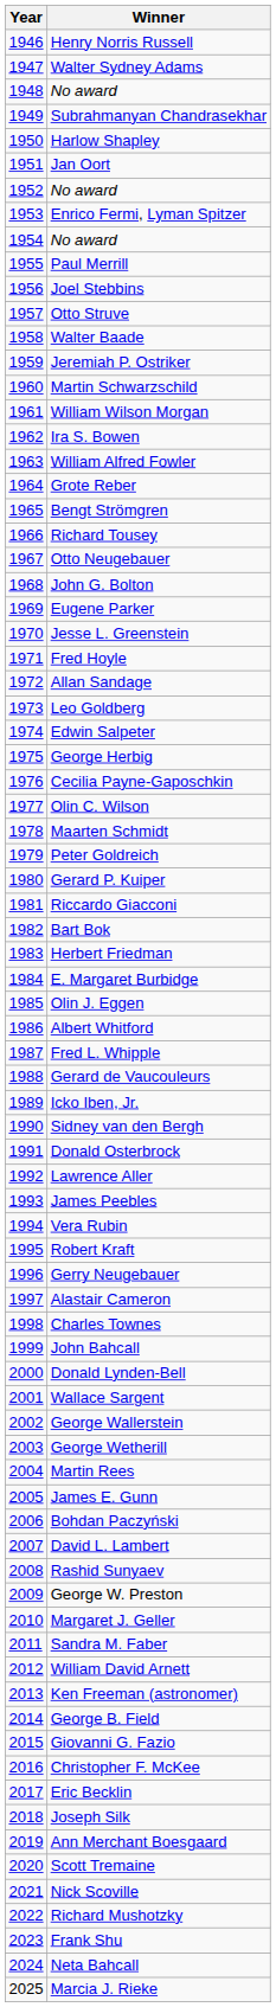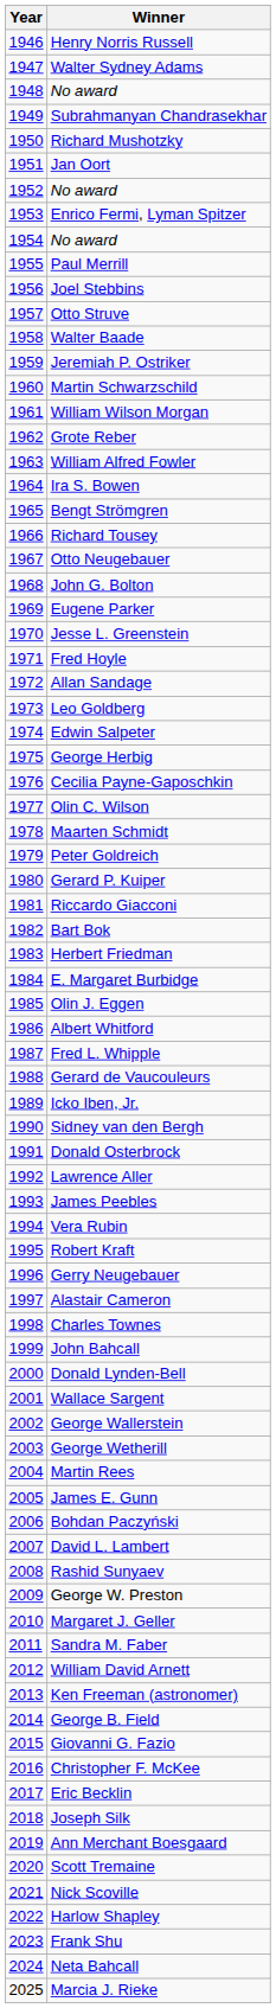row 6 | Winner: Harlow Shapley -> Richard Mushotzky
row 18 | Winner: Ira S. Bowen -> Grote Reber
row 20 | Winner: Grote Reber -> Ira S. Bowen
row 78 | Winner: Richard Mushotzky -> Harlow Shapley
